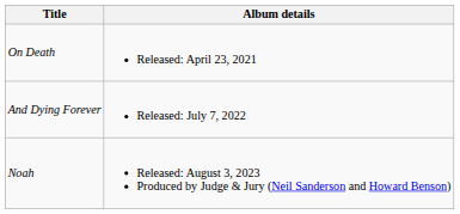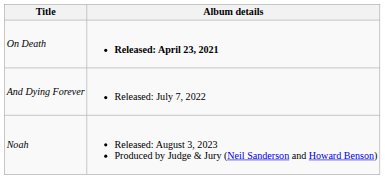On Death | Album details: normal -> bold
